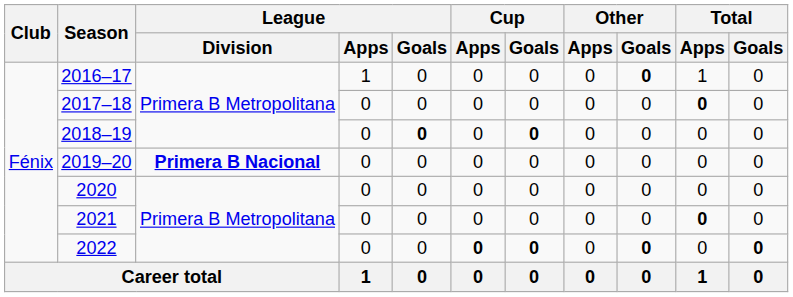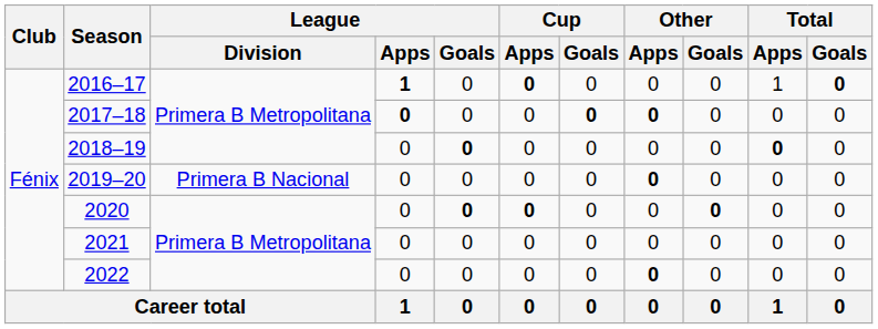2016–17 | League / Apps: normal -> bold
2016–17 | Cup / Apps: normal -> bold
2016–17 | Other / Goals: bold -> normal
2016–17 | Total / Goals: normal -> bold
2017–18 | League / Apps: normal -> bold
2017–18 | Cup / Goals: normal -> bold
2017–18 | Other / Apps: normal -> bold
2017–18 | Total / Apps: bold -> normal
2018–19 | Cup / Goals: bold -> normal
2018–19 | Total / Apps: normal -> bold
2019–20 | League / Division: bold -> normal
2019–20 | Other / Apps: normal -> bold
2020 | League / Goals: normal -> bold
2020 | Cup / Apps: normal -> bold
2020 | Other / Goals: normal -> bold
2021 | Total / Apps: bold -> normal
2022 | Cup / Apps: bold -> normal
2022 | Cup / Goals: bold -> normal
2022 | Other / Apps: normal -> bold
2022 | Other / Goals: bold -> normal
2022 | Total / Goals: bold -> normal
